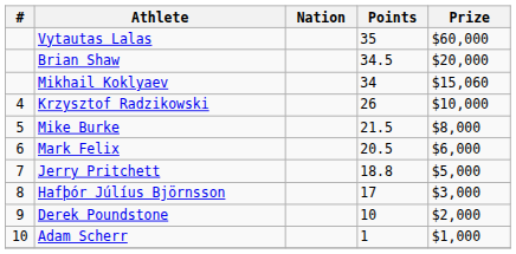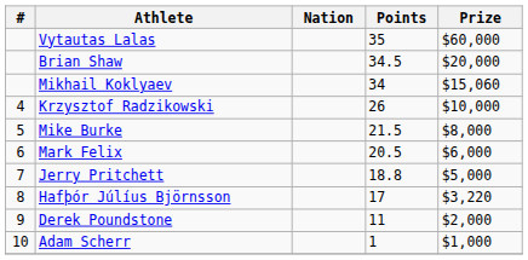Hafþór Júlíus Björnsson | Prize: $3,000 -> $3,220
Derek Poundstone | Points: 10 -> 11
